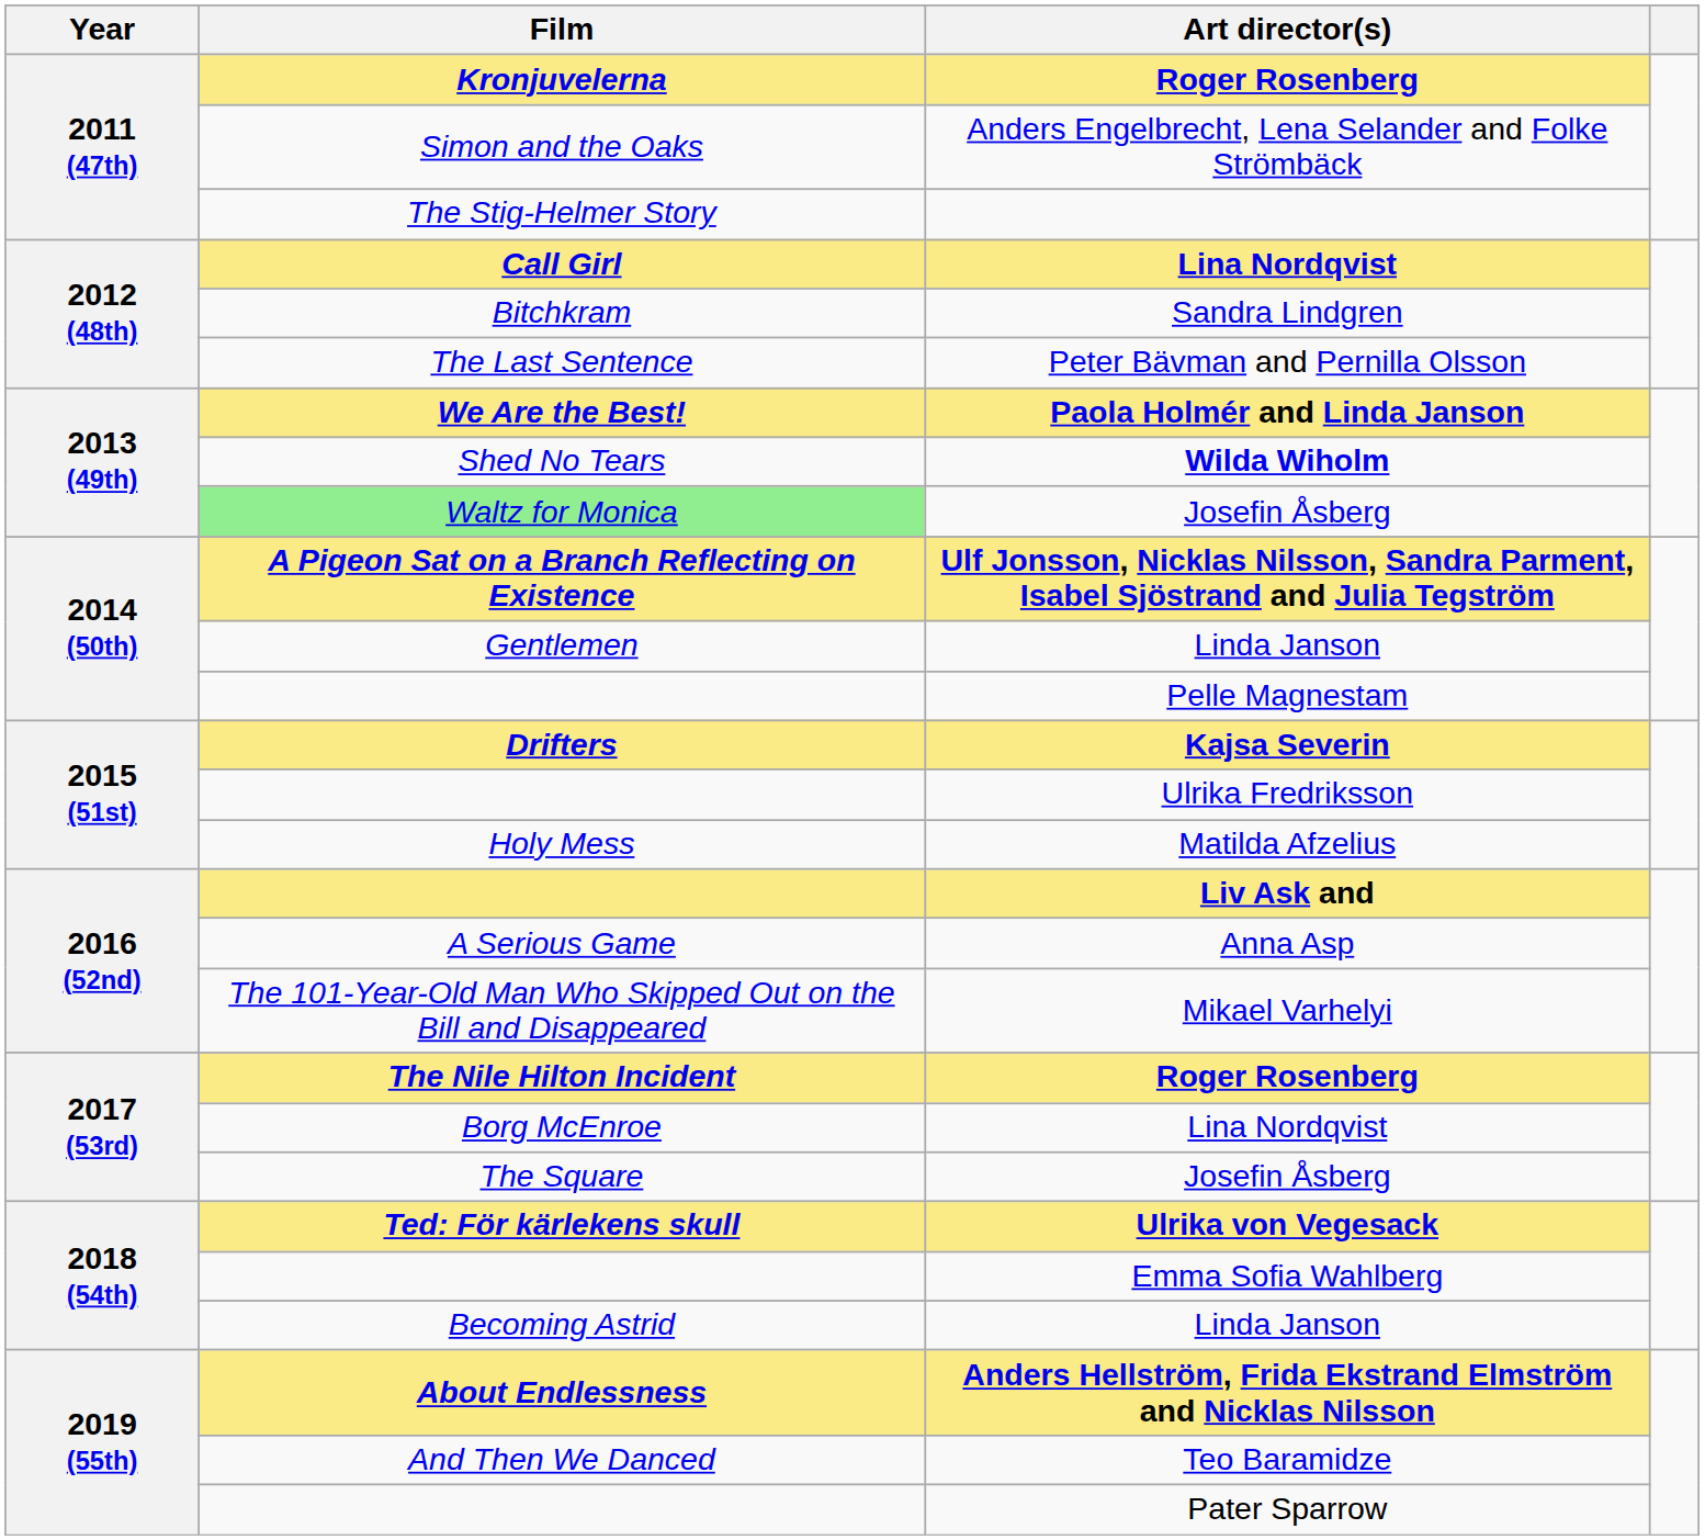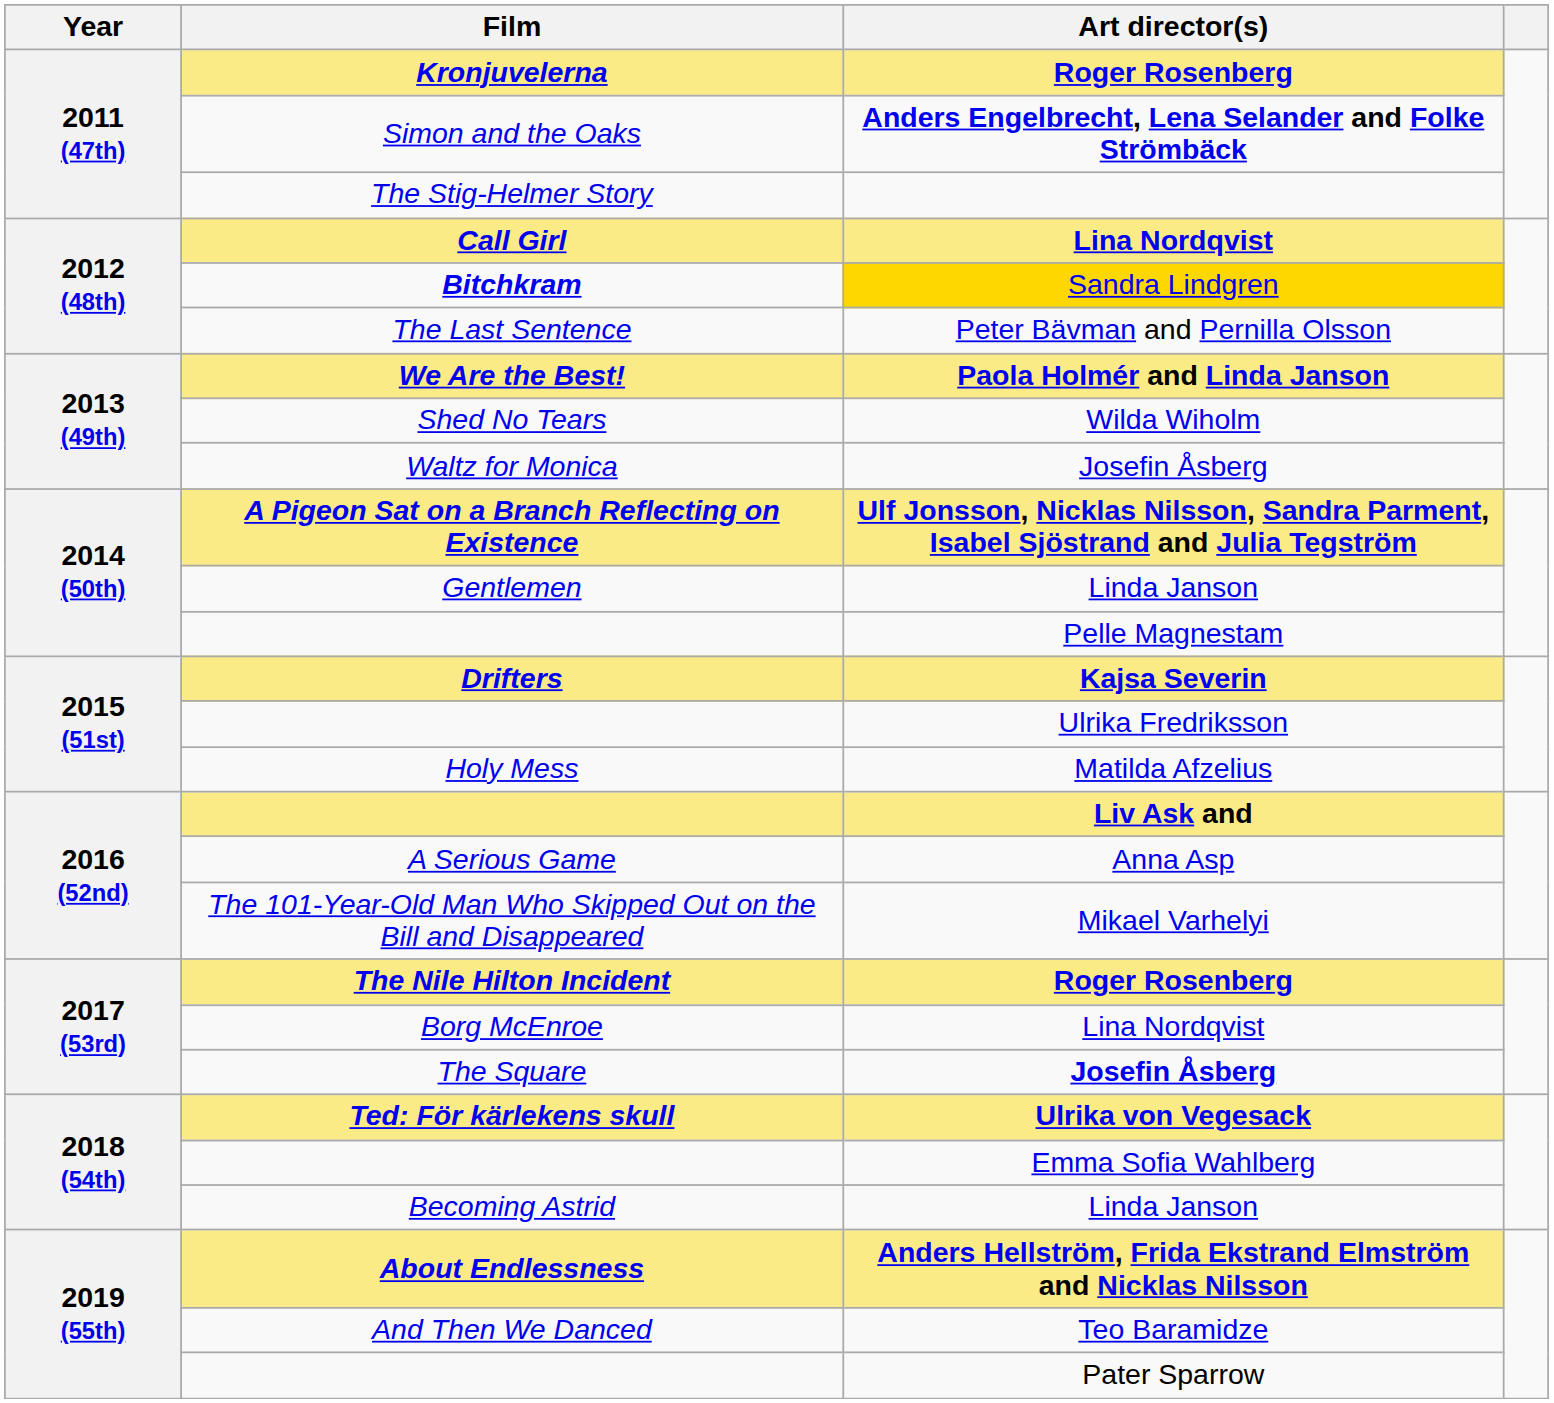Simon and the Oaks | Art director(s): normal -> bold
Bitchkram | Film: normal -> bold
Bitchkram | Art director(s): no background -> gold background
Shed No Tears | Art director(s): bold -> normal
Waltz for Monica | Film: lightgreen background -> no background
The Square | Art director(s): normal -> bold
